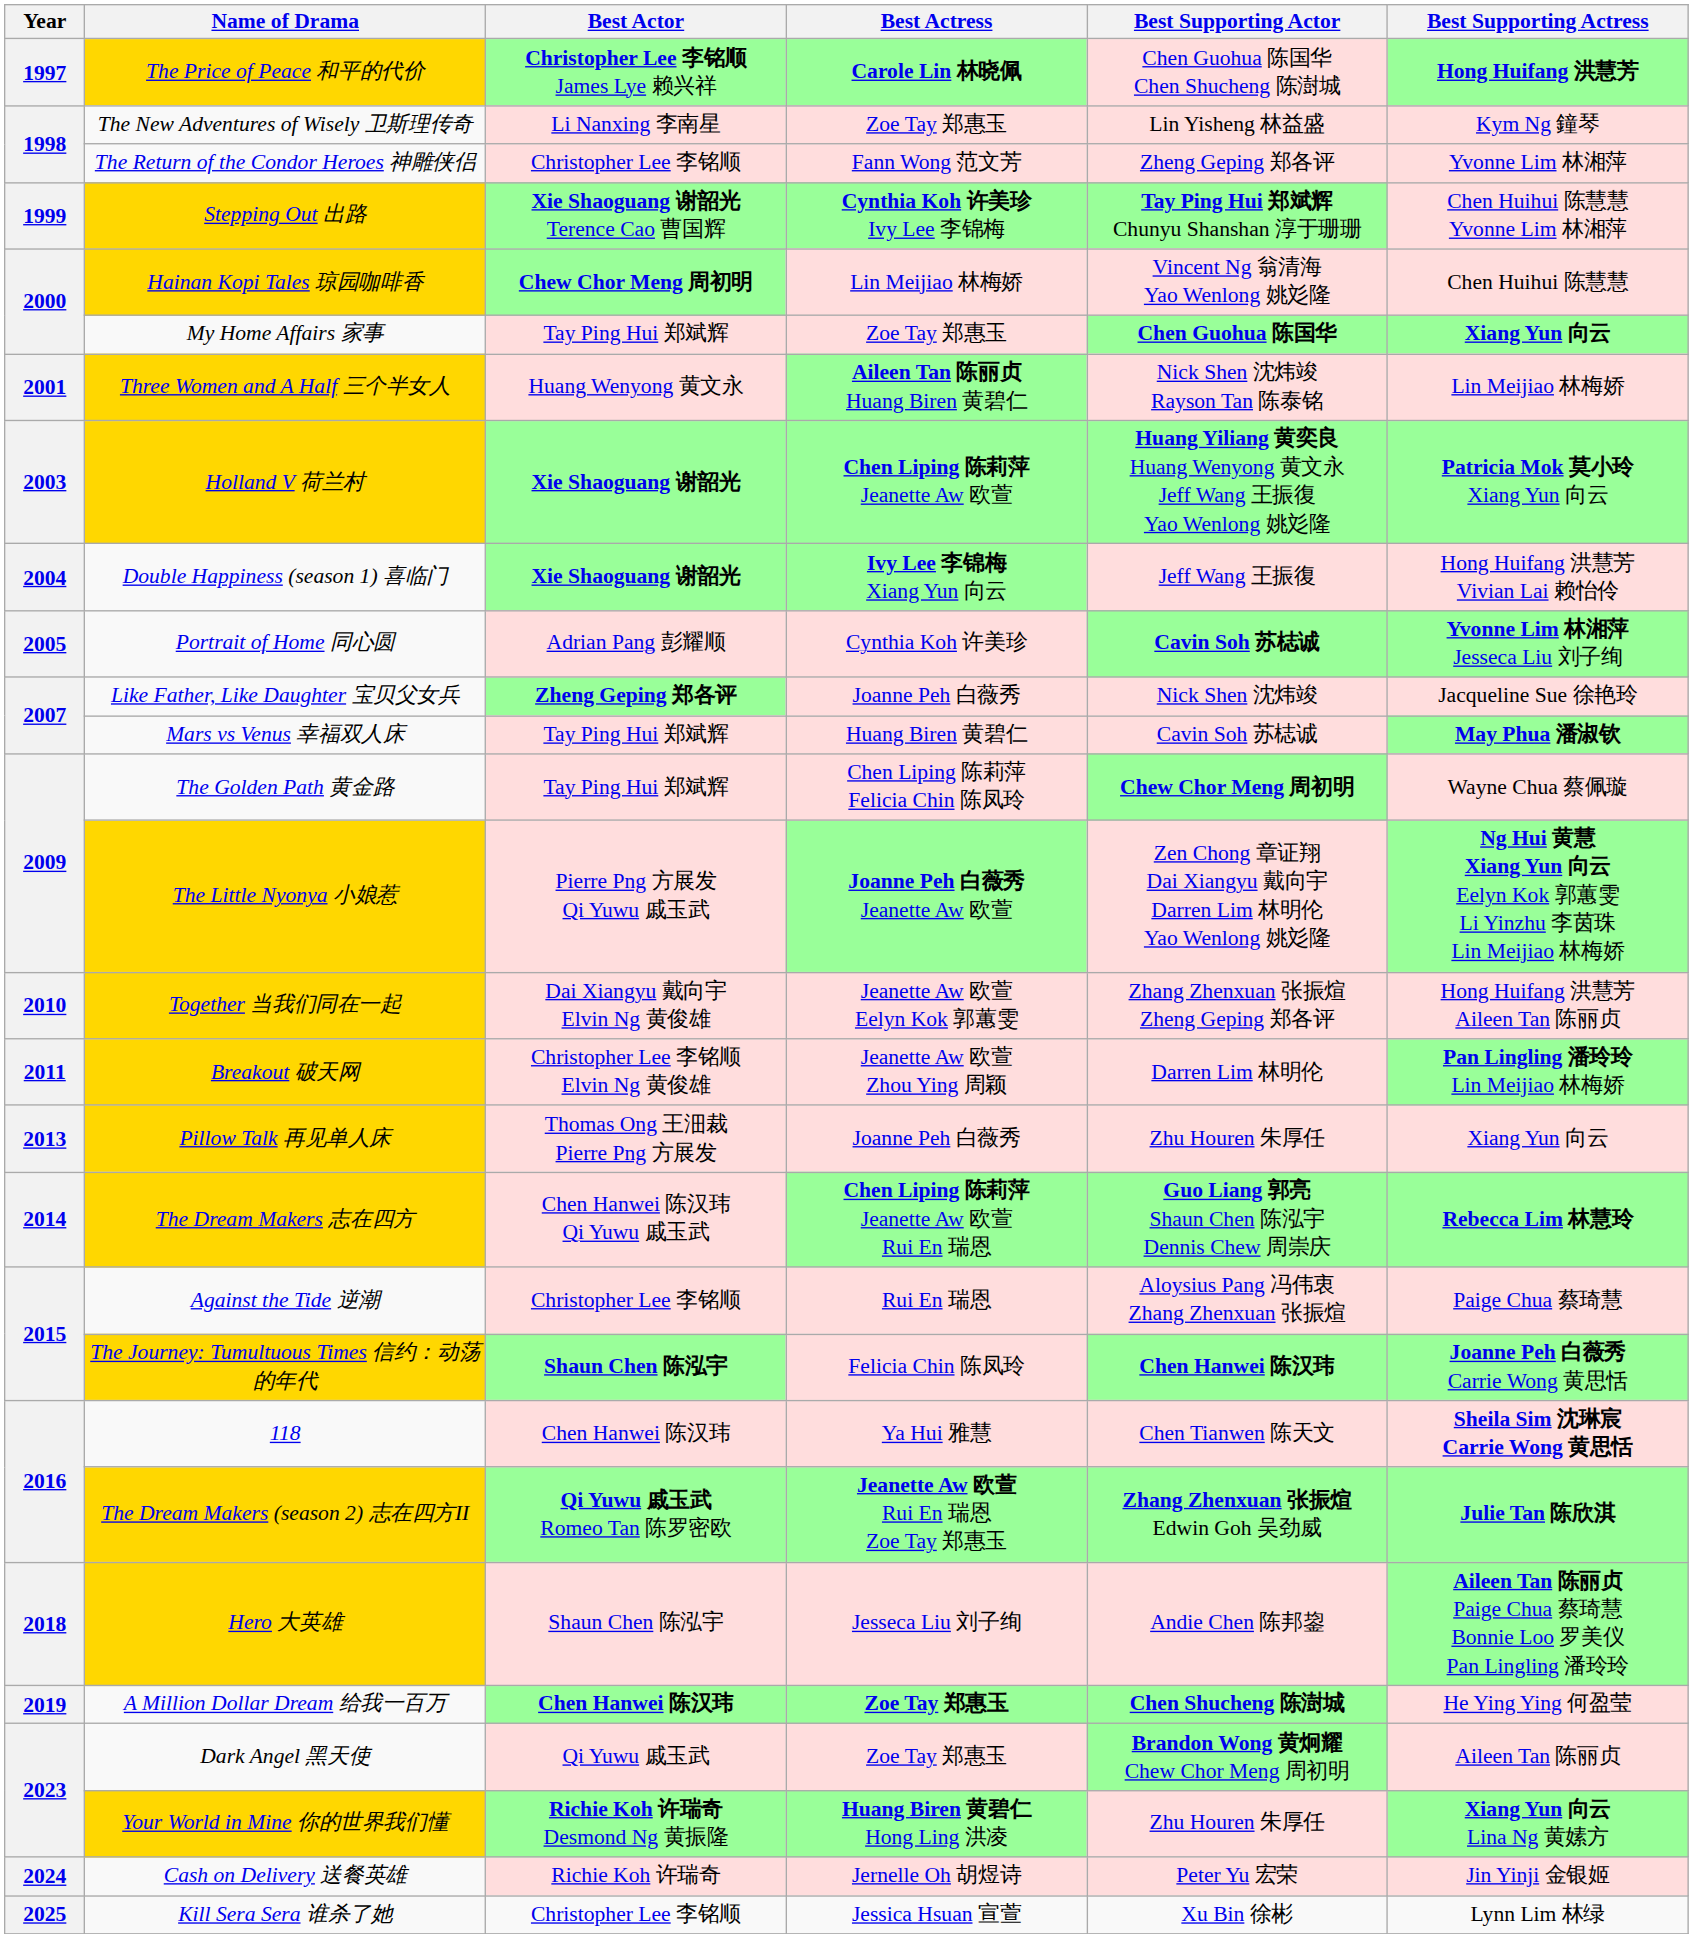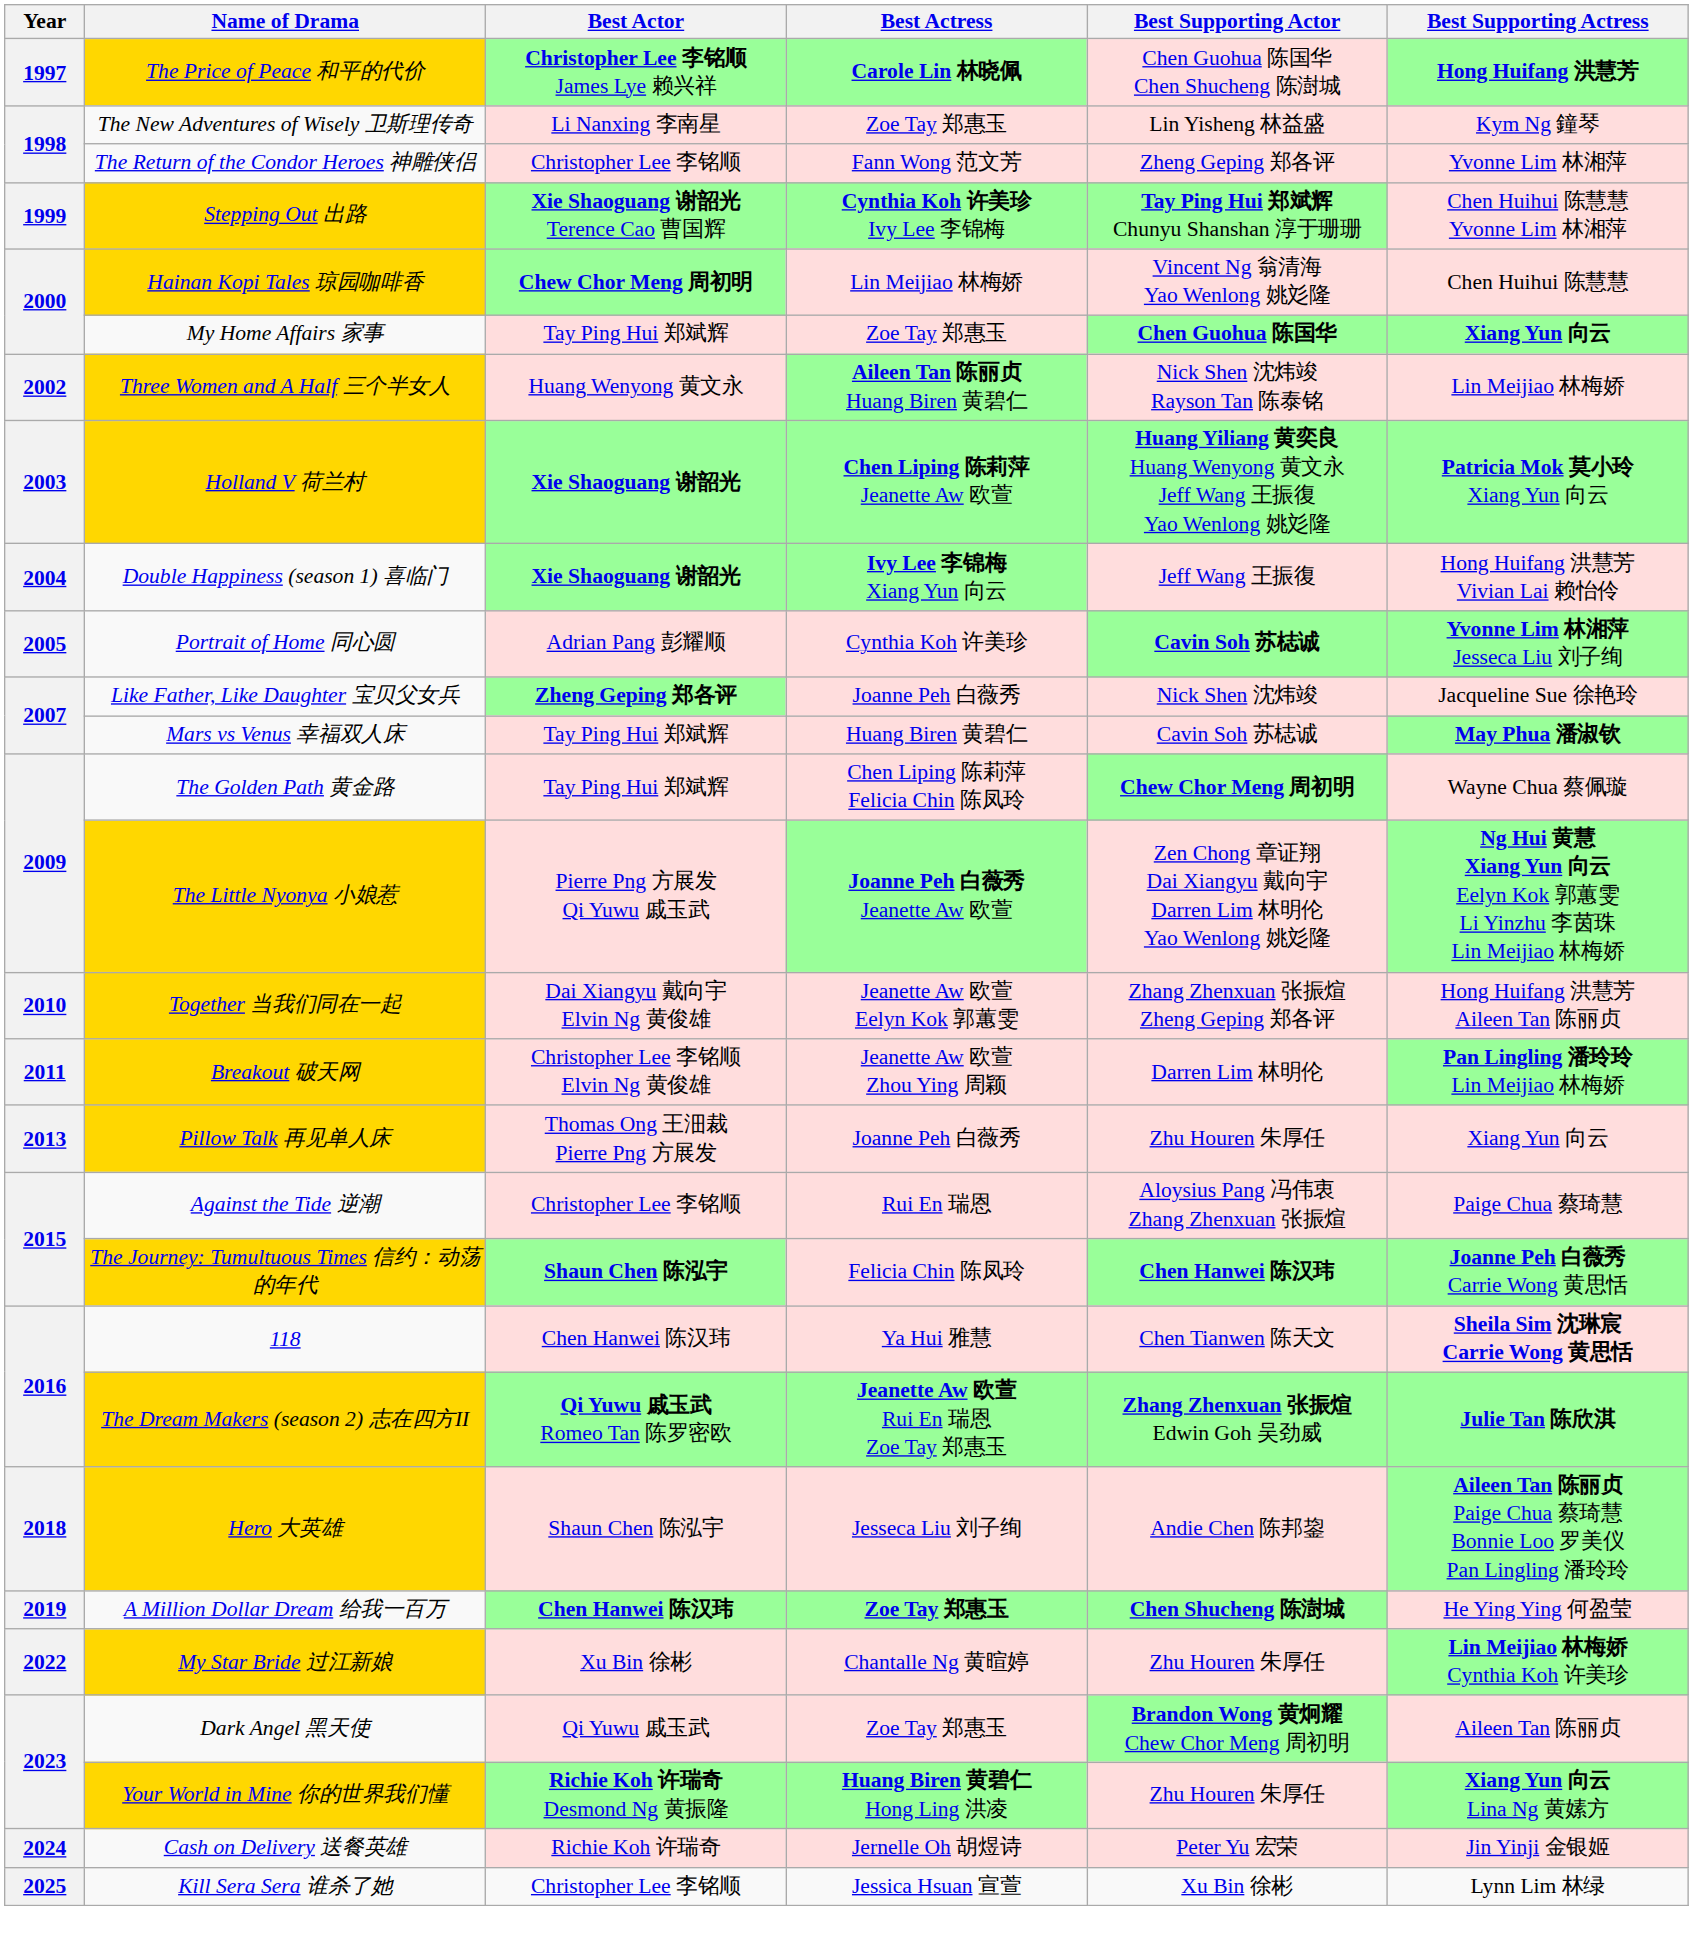Three Women and A Half 三个半女人 | Year: 2001 -> 2002
- row: 2014 | The Dream Makers 志在四方 | Chen Hanwei 陈汉玮 Qi Yuwu 戚玉武 | Chen Liping 陈莉萍 Jeanette Aw 欧萱 Rui En 瑞恩 | Guo Liang 郭亮 Shaun Chen 陈泓宇 Dennis Chew 周崇庆 | Rebecca Lim 林慧玲
+ row: 2022 | My Star Bride 过江新娘 | Xu Bin 徐彬 | Chantalle Ng 黄暄婷 | Zhu Houren 朱厚任 | Lin Meijiao 林梅娇 Cynthia Koh 许美珍
